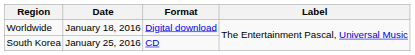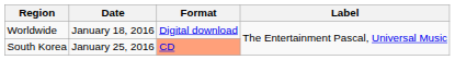South Korea / January 25, 2016 | Format: no background -> lightsalmon background
